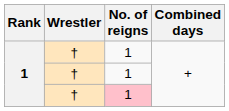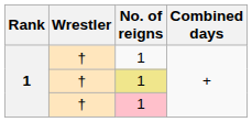row 3 | No. of reigns: no background -> khaki background
